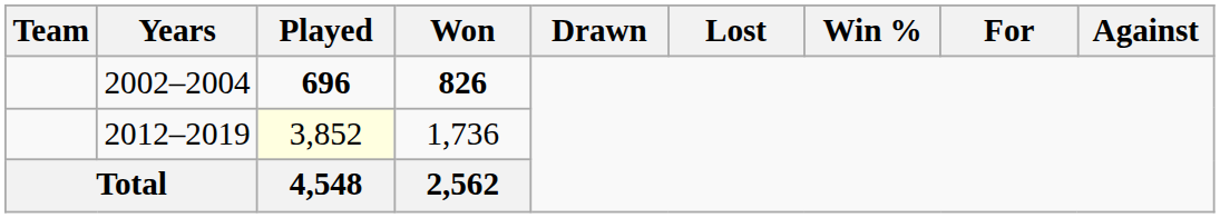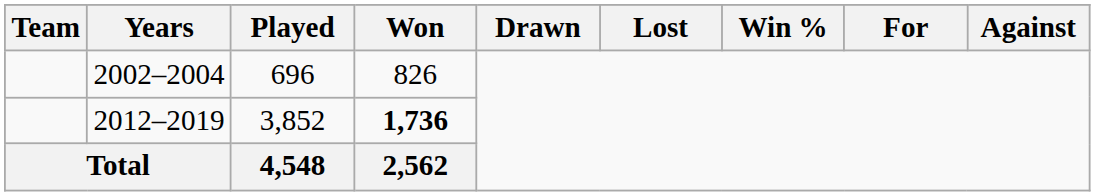2002–2004 | Played: bold -> normal
2002–2004 | Won: bold -> normal
2012–2019 | Played: lightyellow background -> no background
2012–2019 | Won: normal -> bold
